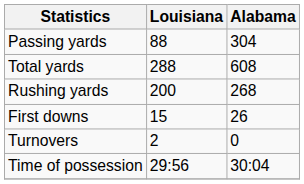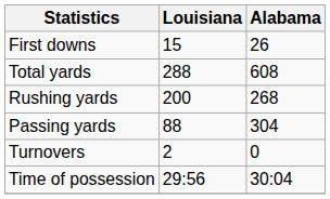rows swapped: First downs <-> Passing yards
